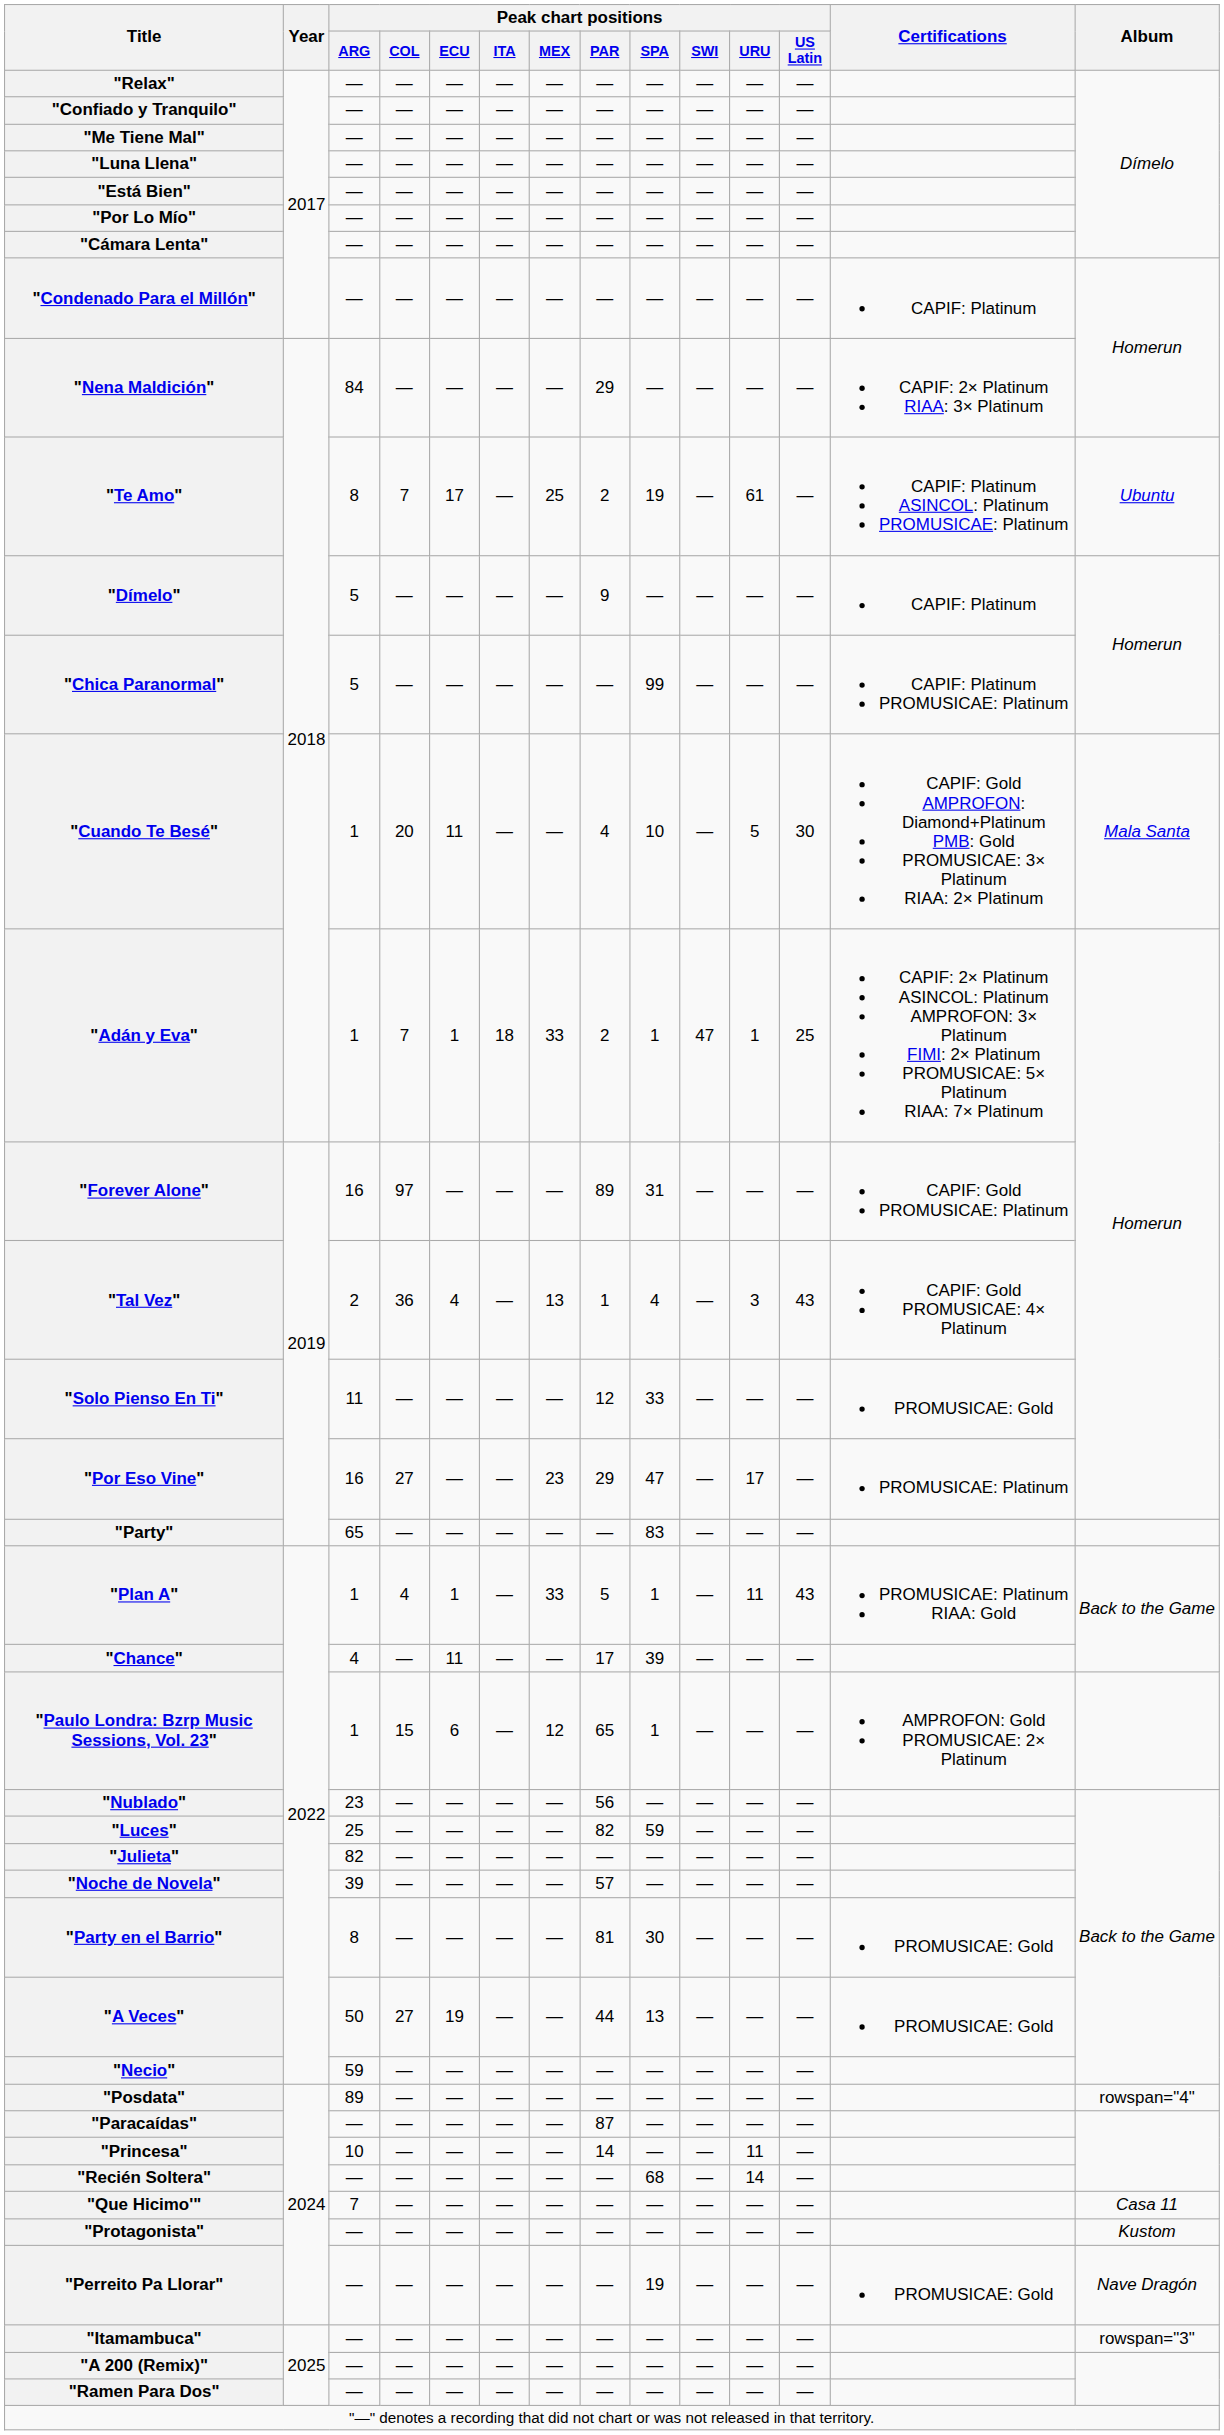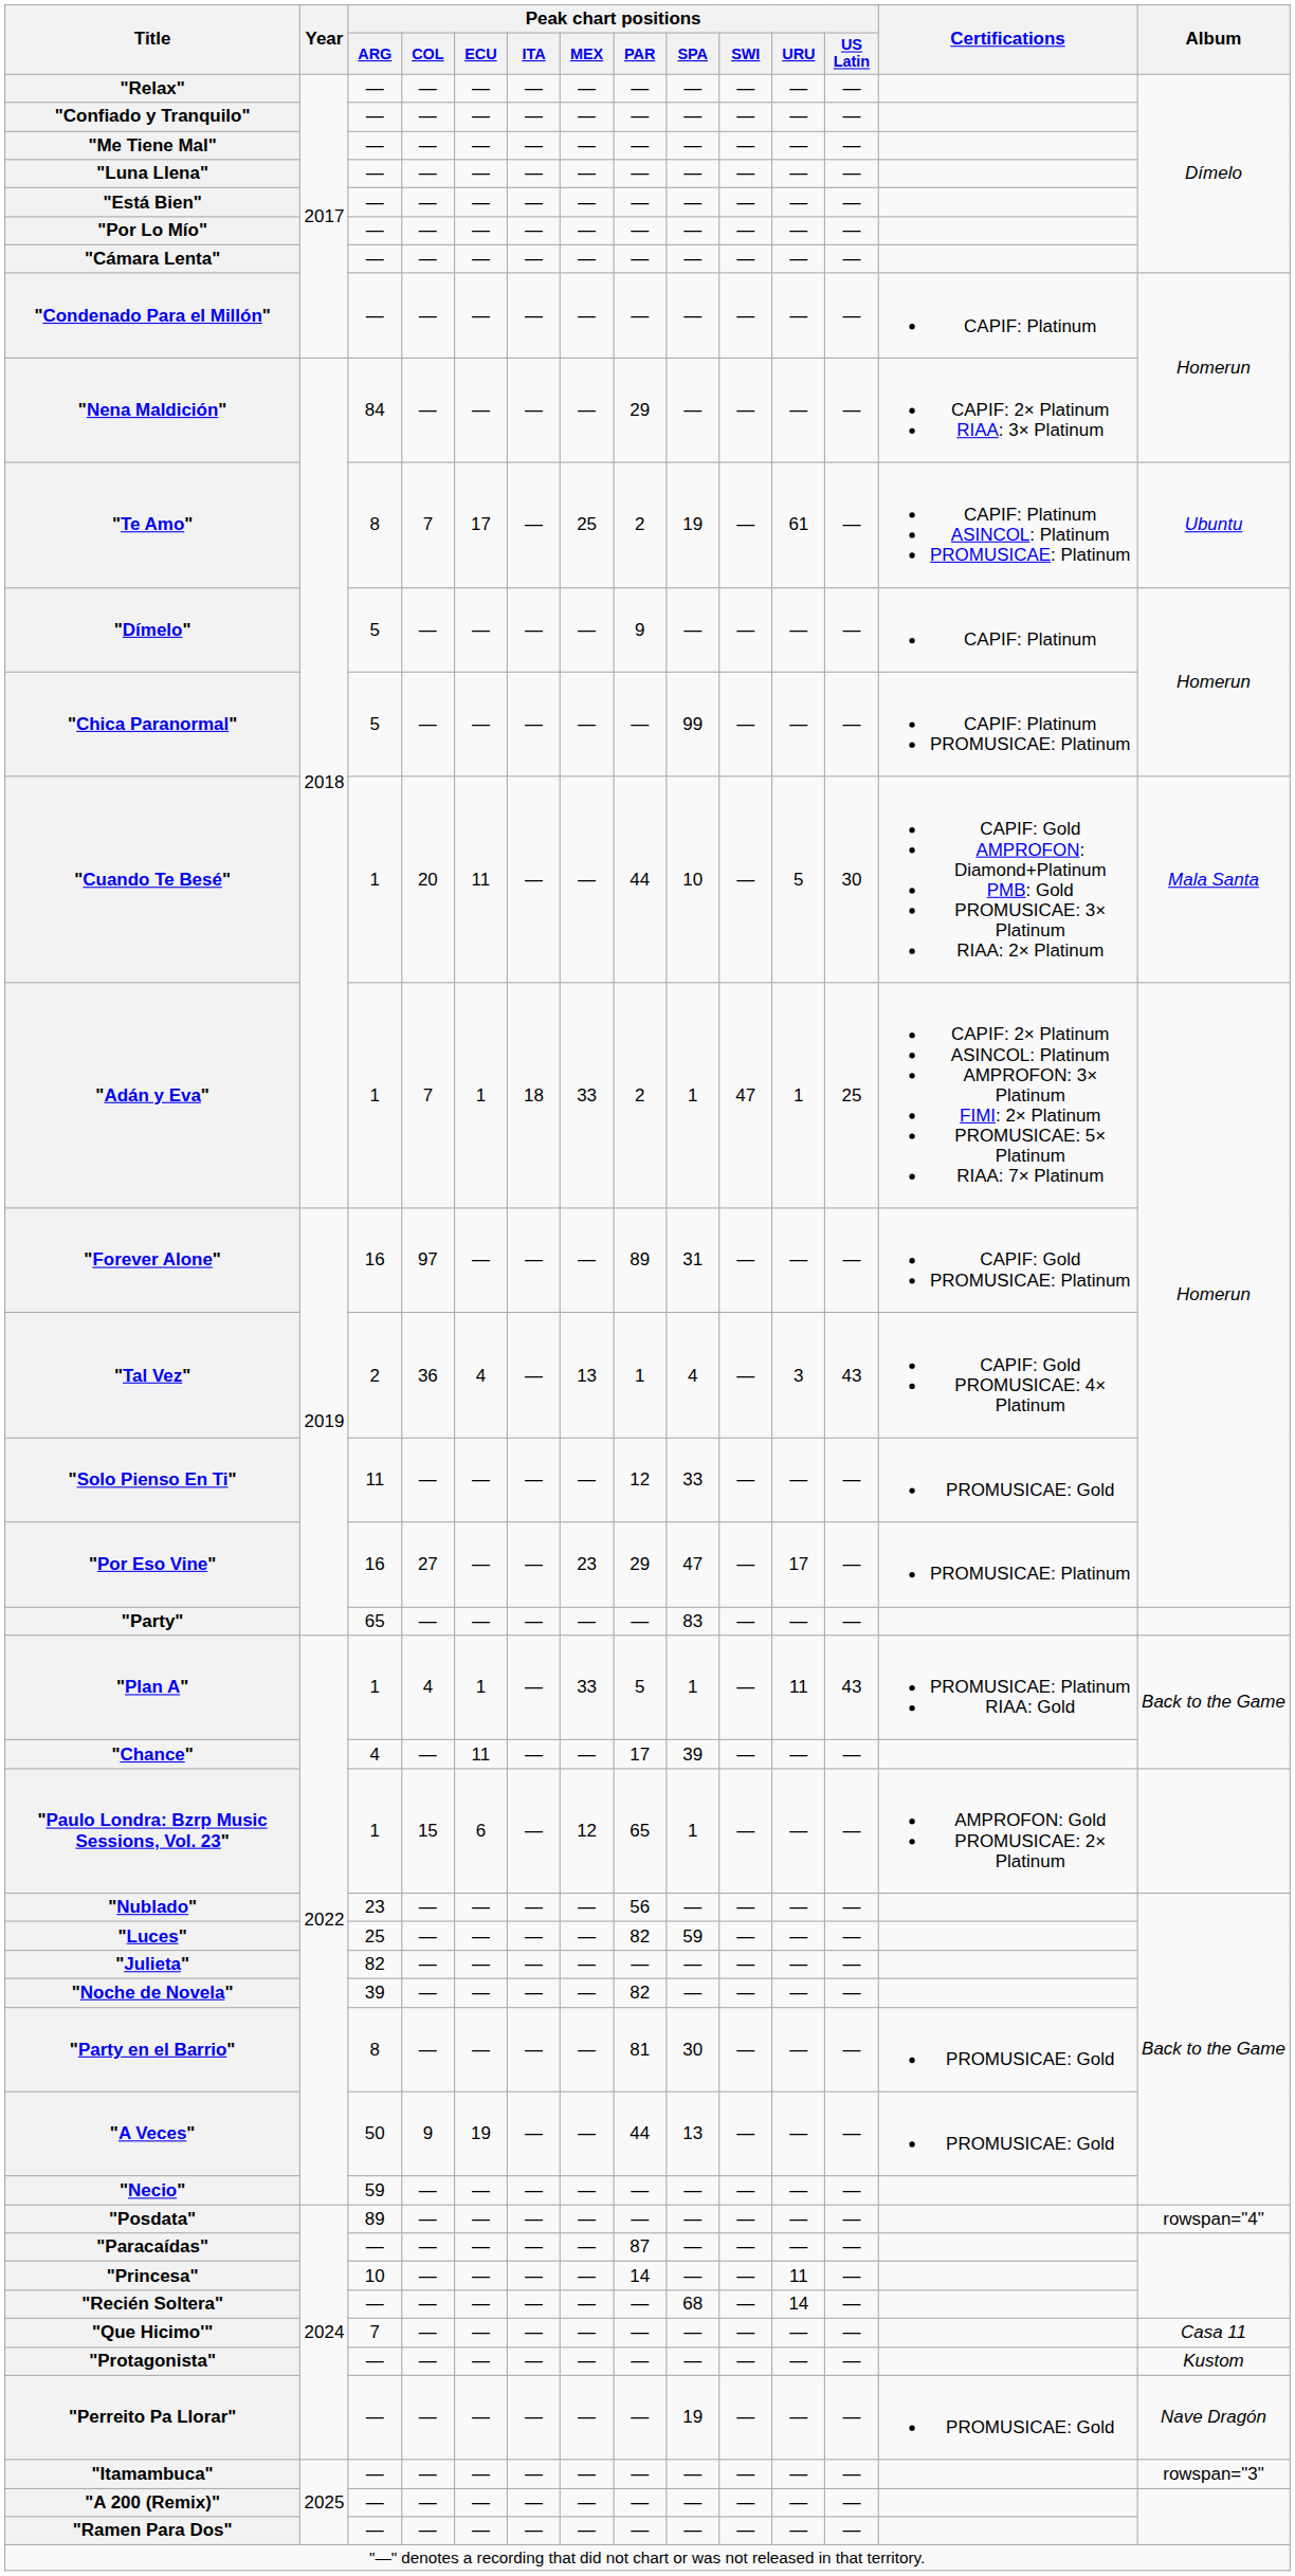"Cuando Te Besé" | Peak chart positions / PAR: 4 -> 44
"Noche de Novela" | Peak chart positions / PAR: 57 -> 82
"A Veces" | Peak chart positions / COL: 27 -> 9
